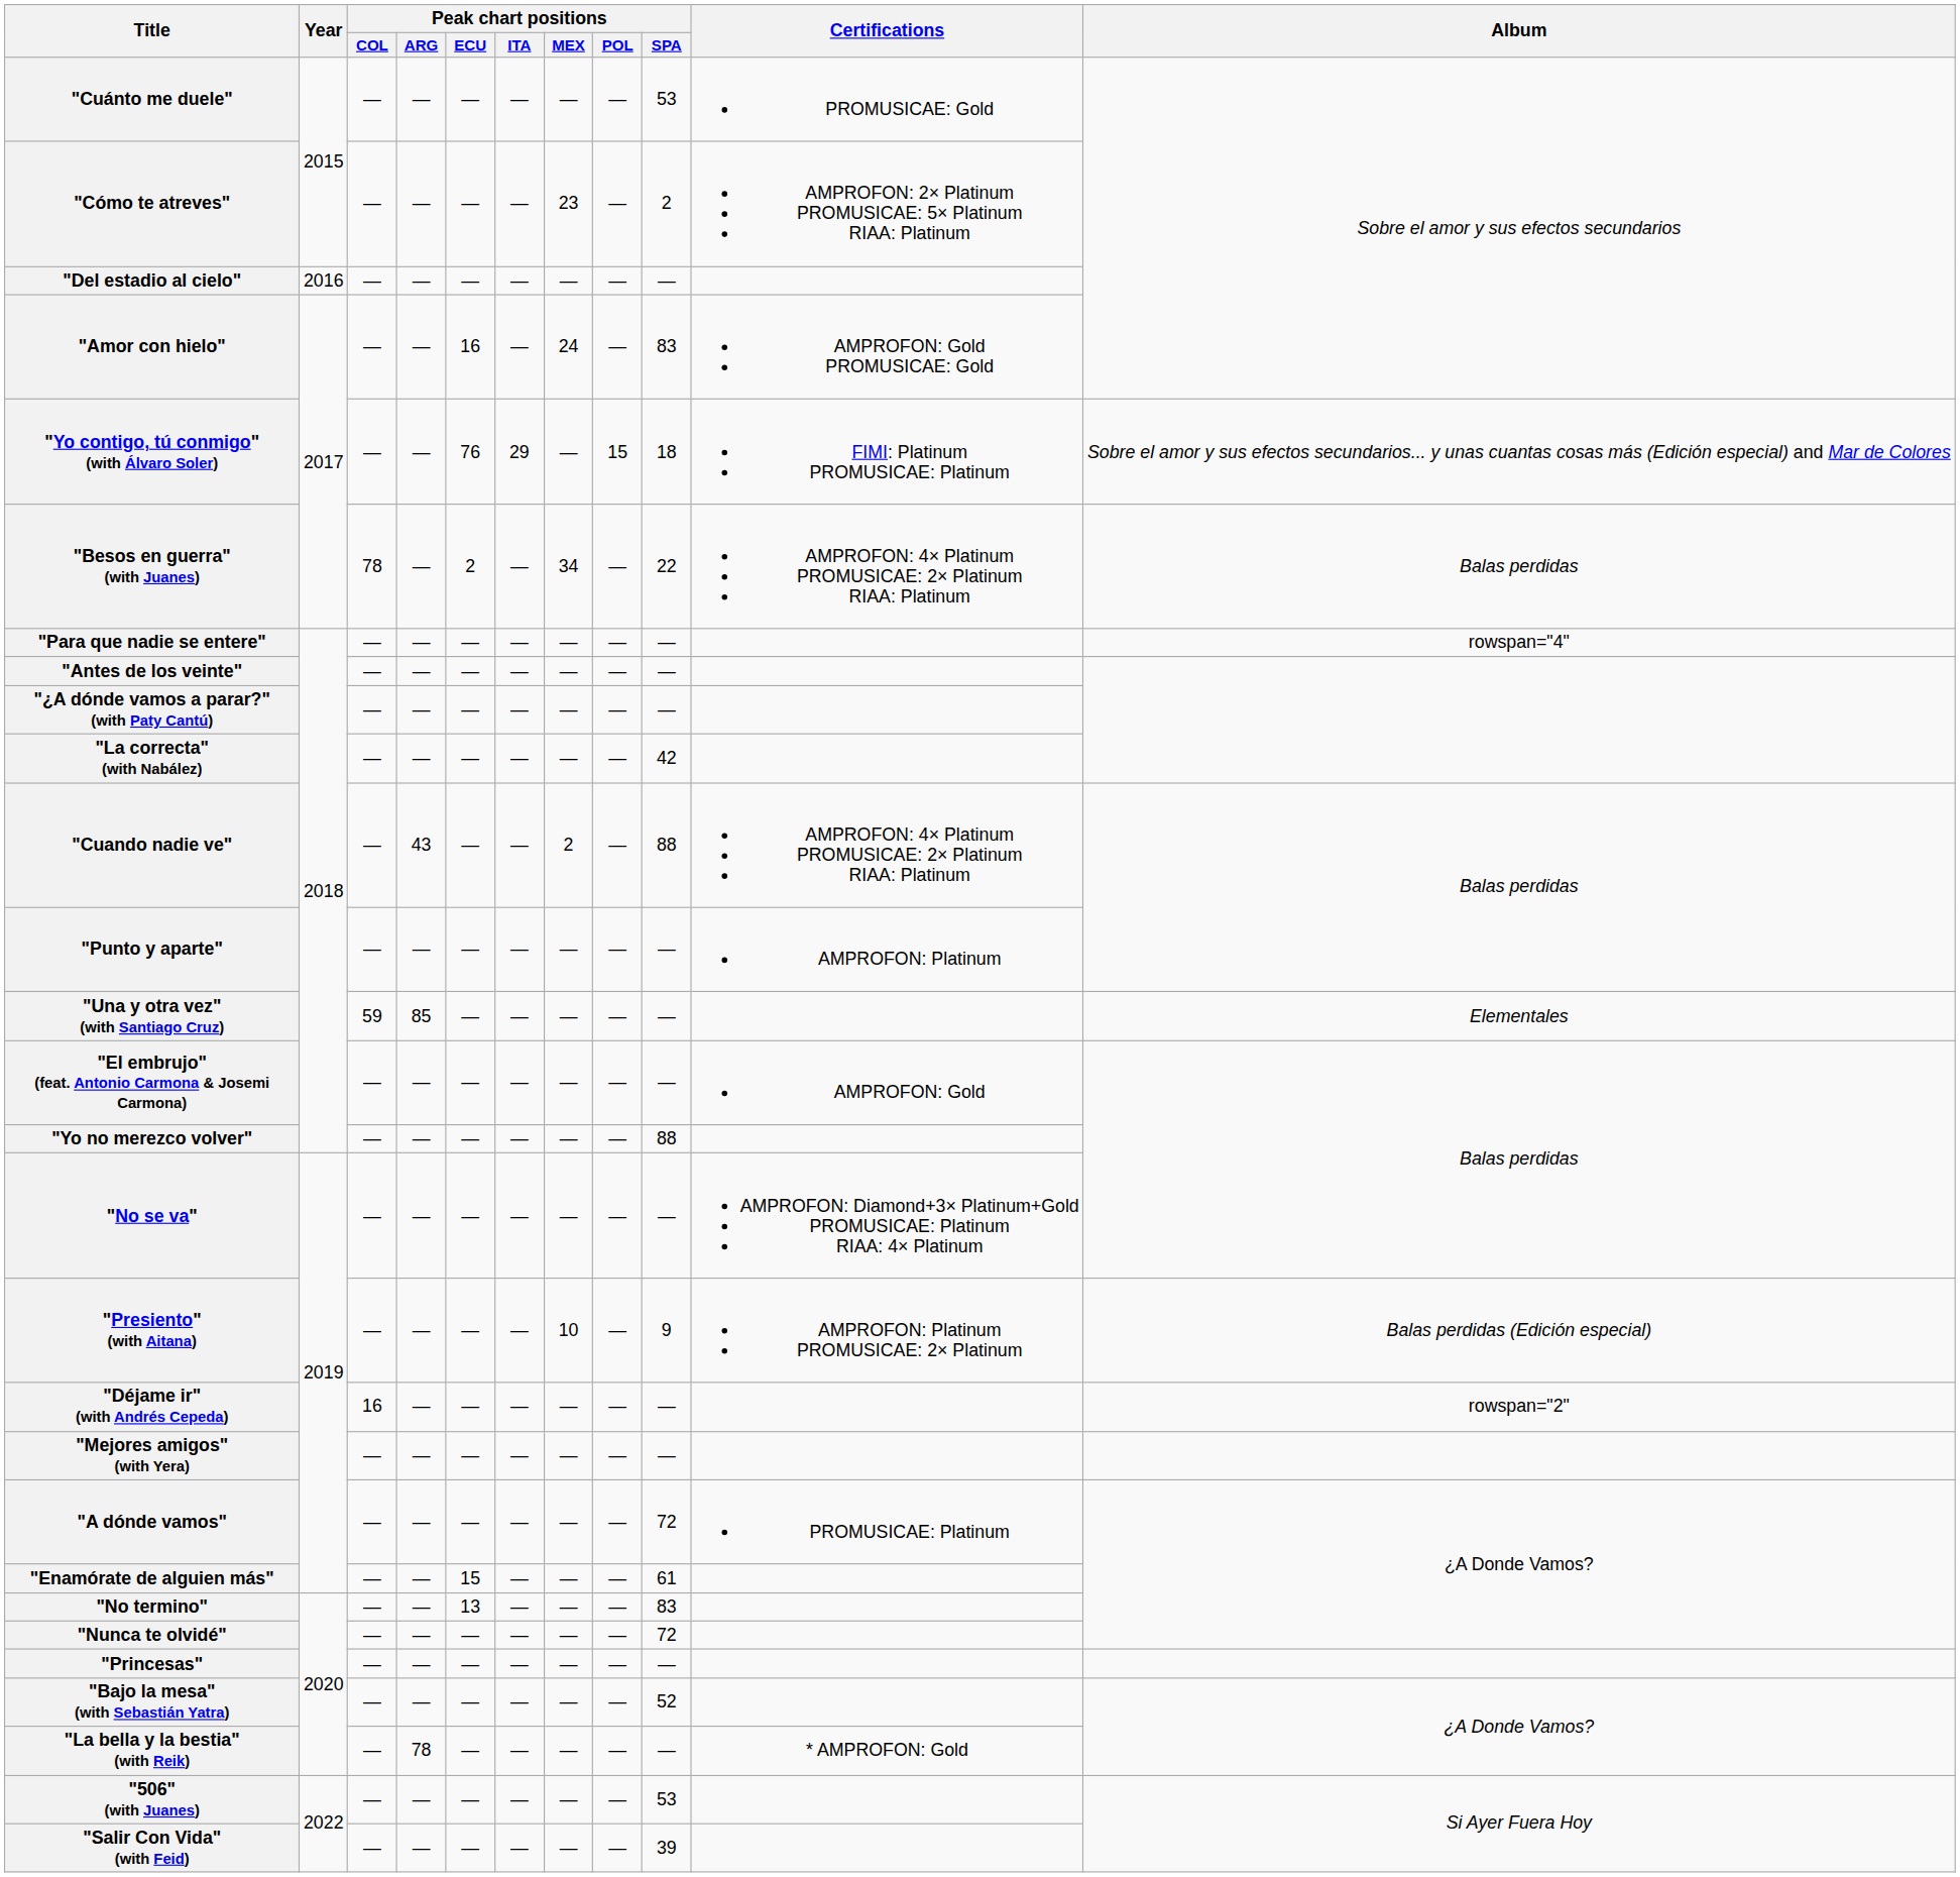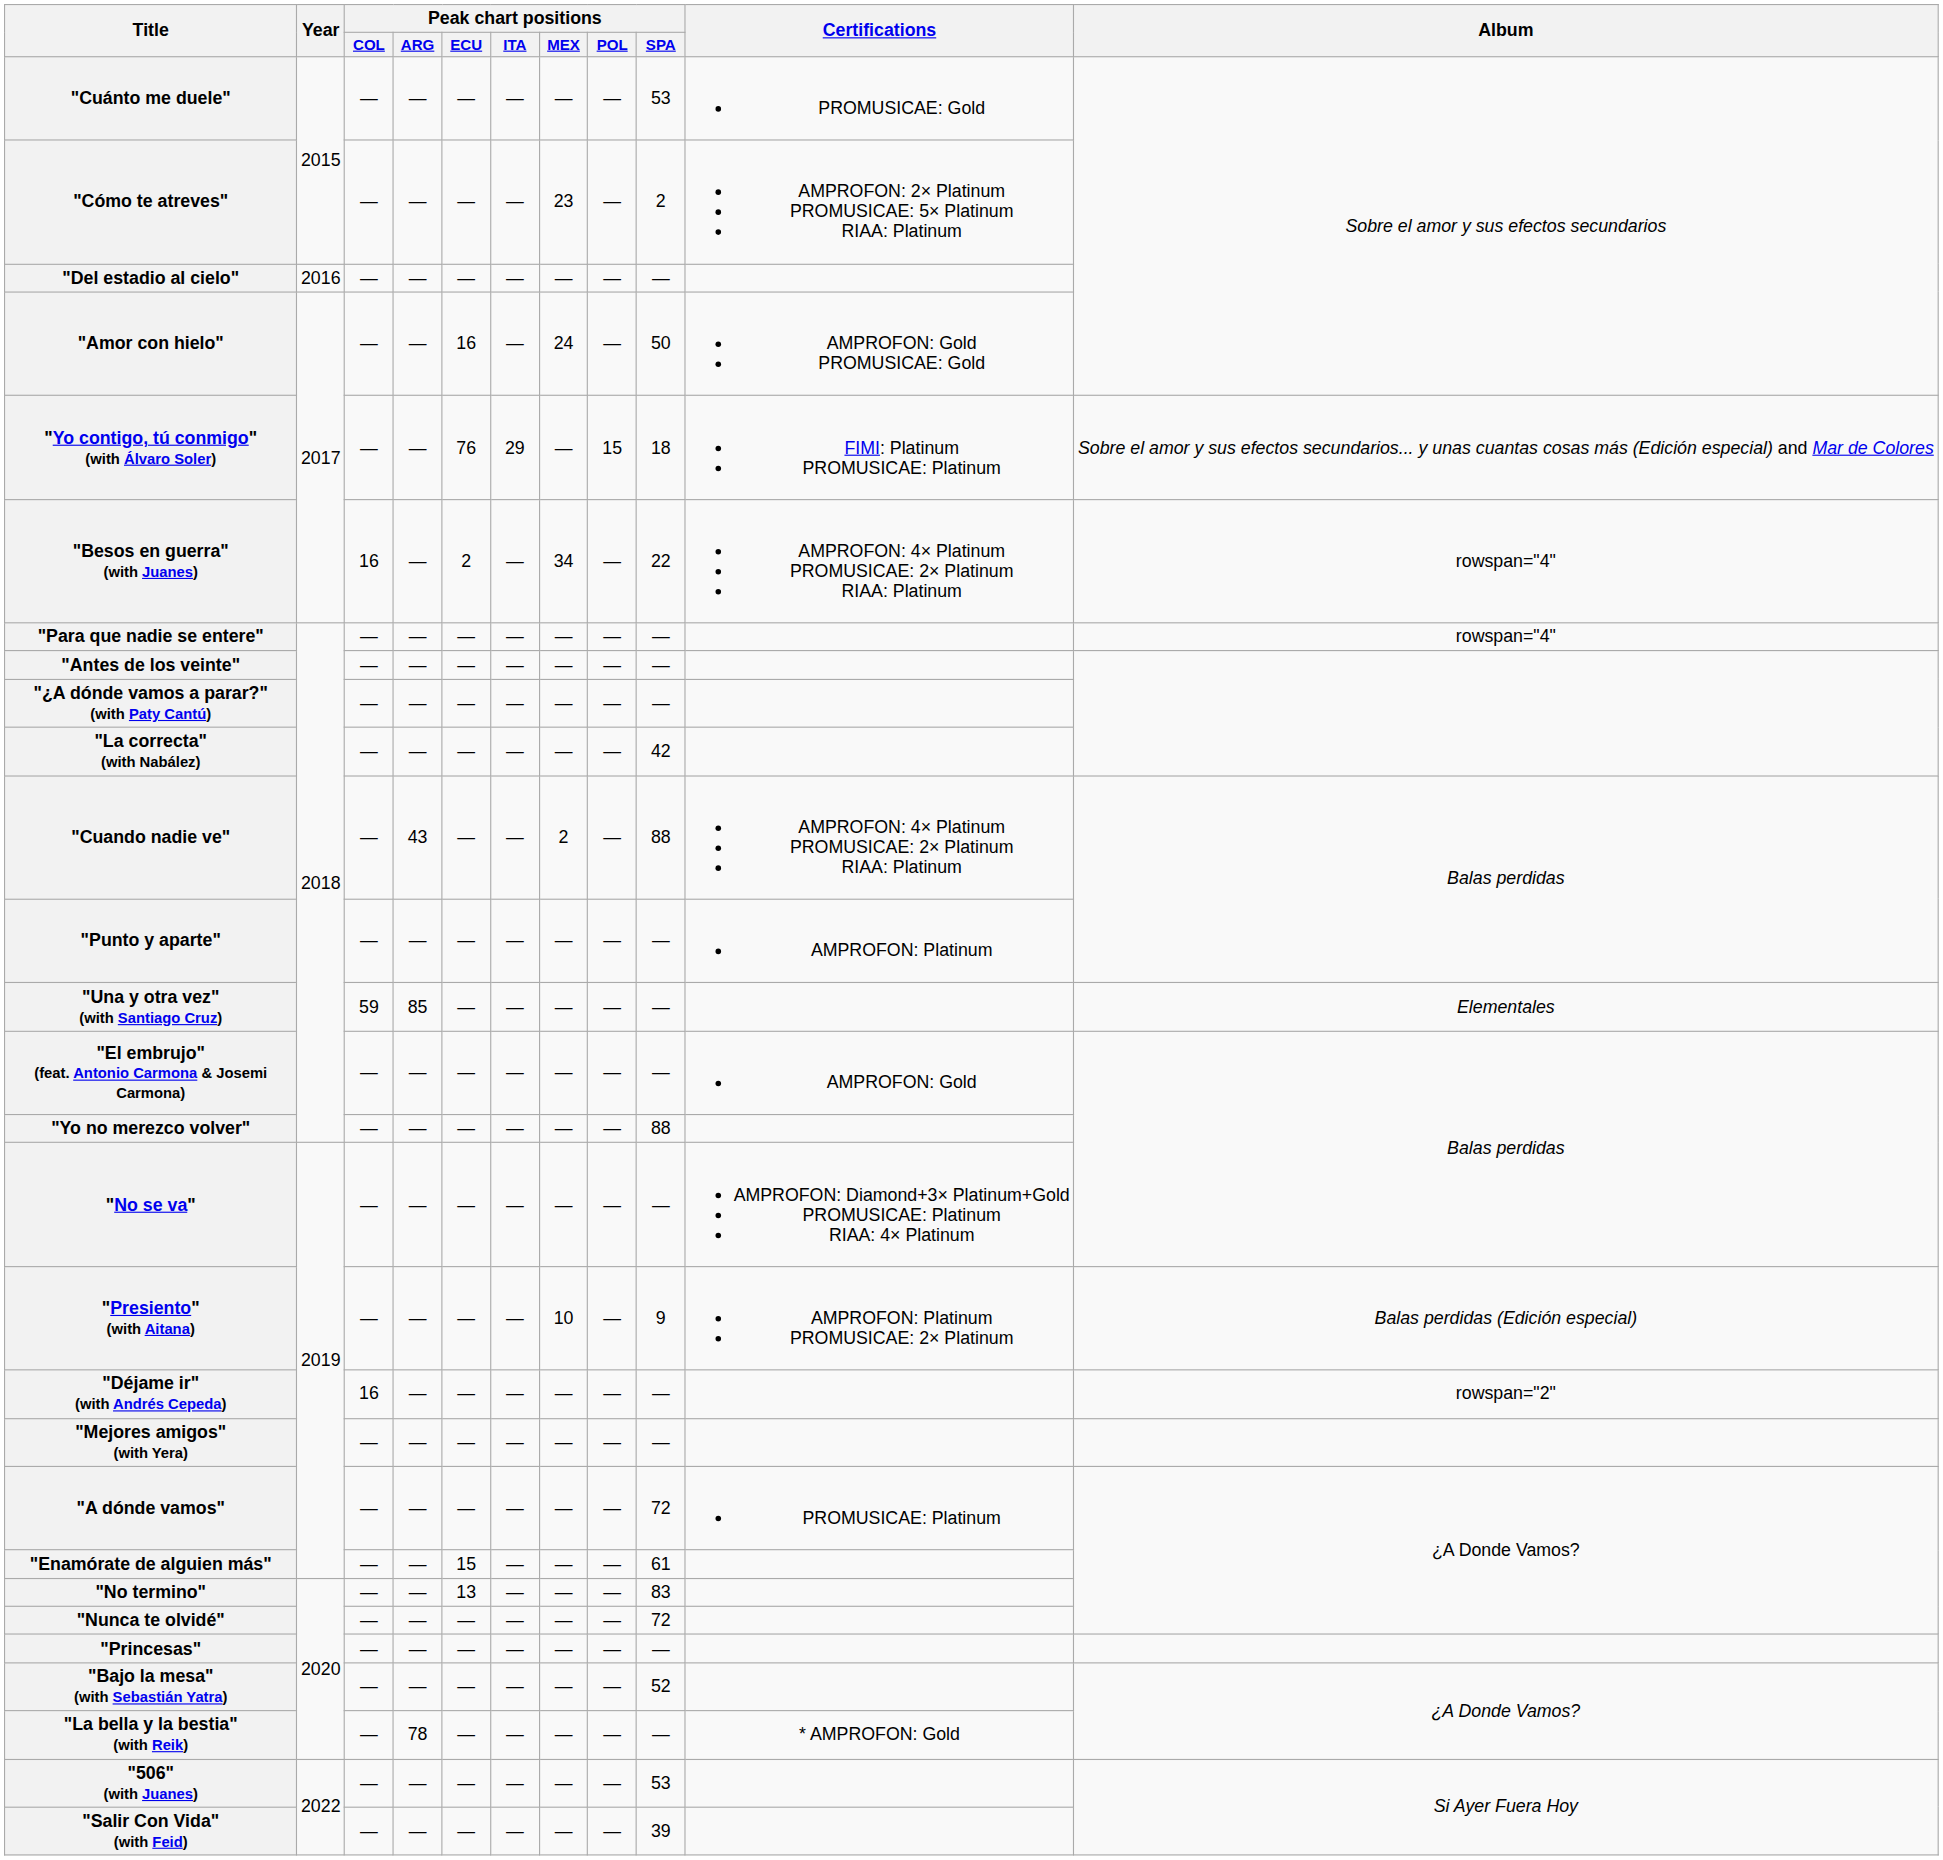"Amor con hielo" | Peak chart positions / SPA: 83 -> 50
"Besos en guerra" (with Juanes) | Peak chart positions / COL: 78 -> 16
"Besos en guerra" (with Juanes) | Album: Balas perdidas -> rowspan="4"
